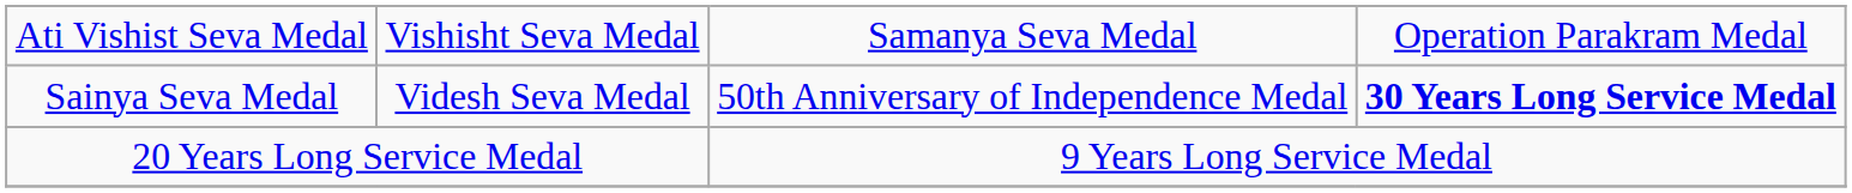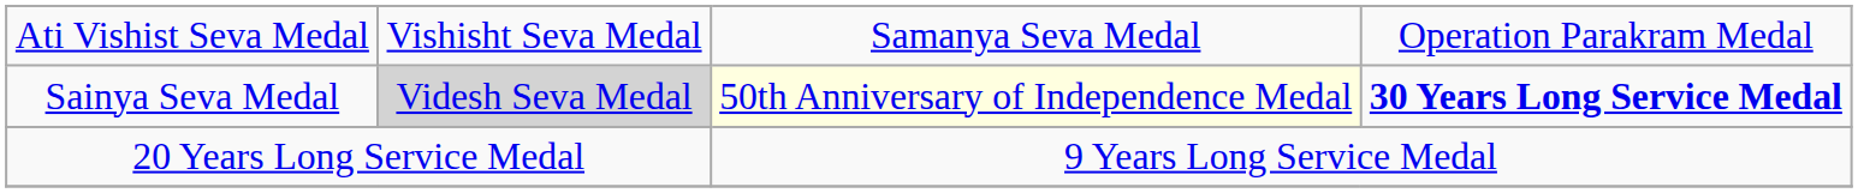Sainya Seva Medal | column 2: no background -> lightgrey background
Sainya Seva Medal | column 3: no background -> lightyellow background
